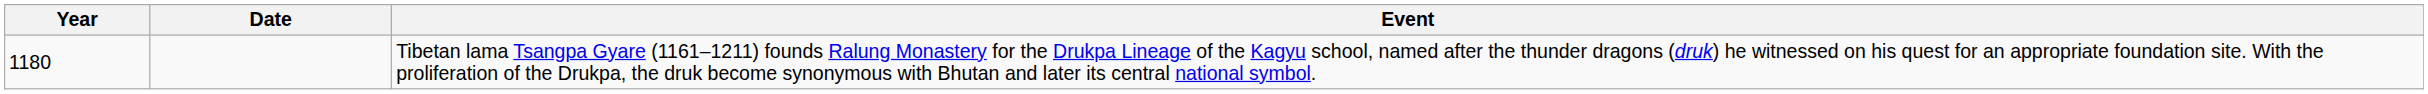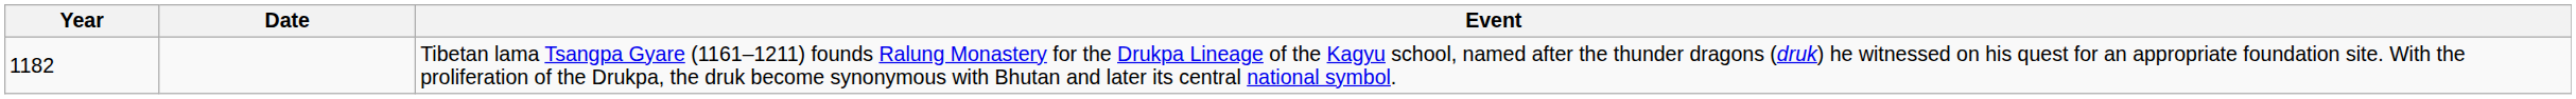row 2 | Year: 1180 -> 1182
